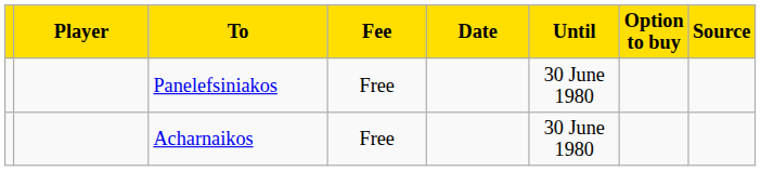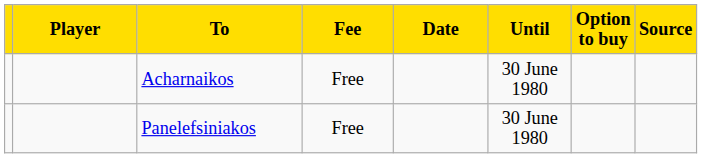rows swapped: Panelefsiniakos <-> Acharnaikos
